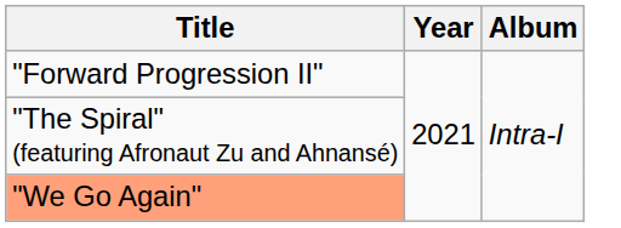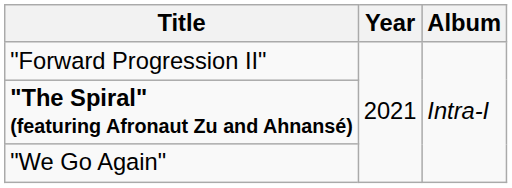"The Spiral" (featuring Afronaut Zu and Ahnansé) | Title: normal -> bold
"We Go Again" | Title: lightsalmon background -> no background
